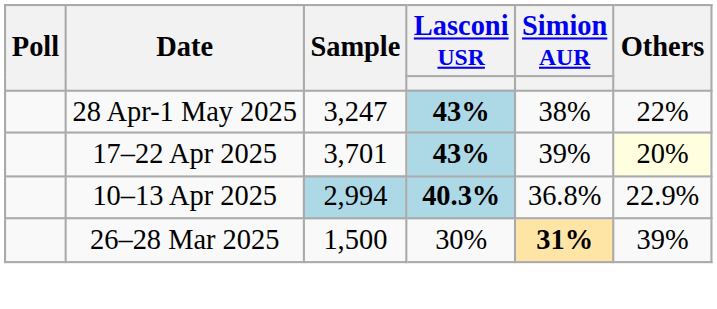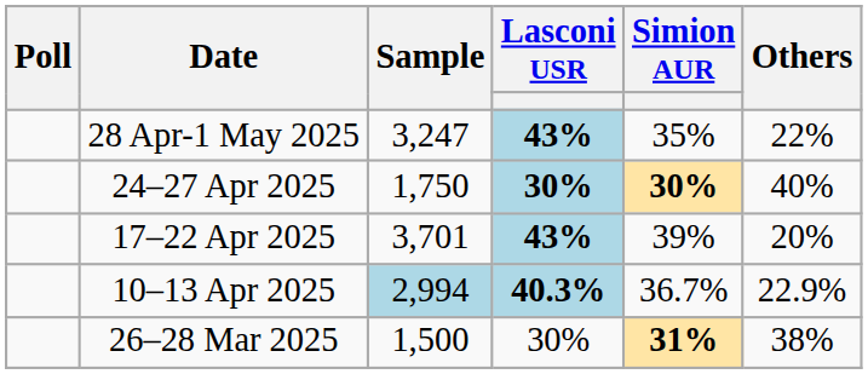28 Apr-1 May 2025 | Simion AUR: 38% -> 35%
+ row: 24–27 Apr 2025 | 1,750 | 30% | 30% | 40%
17–22 Apr 2025 | Others: lightyellow background -> no background
10–13 Apr 2025 | Simion AUR: 36.8% -> 36.7%
26–28 Mar 2025 | Others: 39% -> 38%
